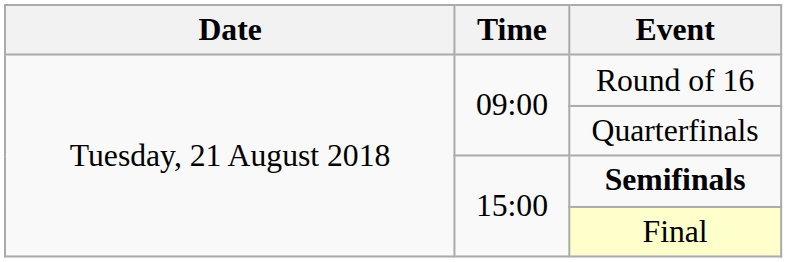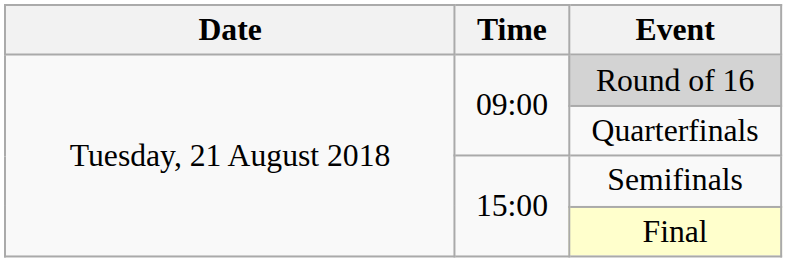Round of 16 | Event: no background -> lightgrey background
Semifinals | Event: bold -> normal
